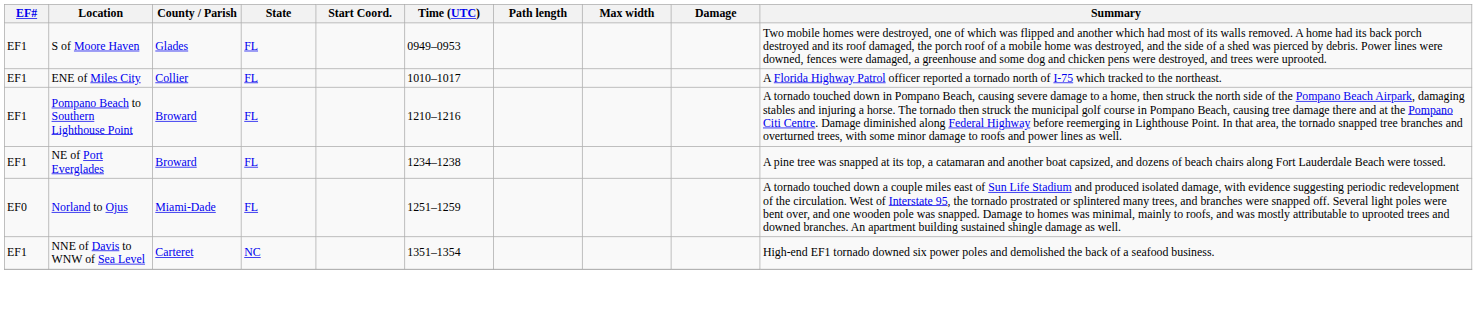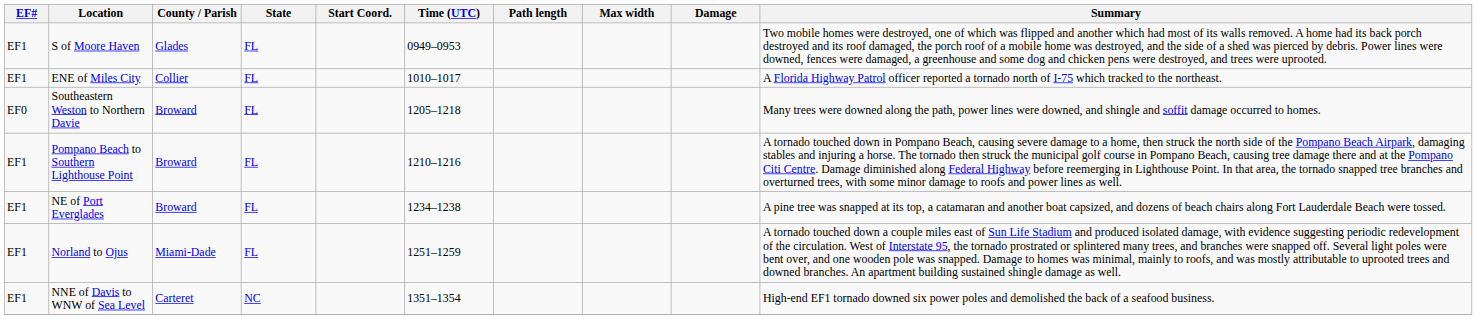+ row: EF0 | Southeastern Weston to Northern Davie | Broward | FL | 1205–1218 | Many trees were downed along the path, power lines were downed, and shingle and soffit damage occurred to homes.
Norland to Ojus | EF#: EF0 -> EF1
